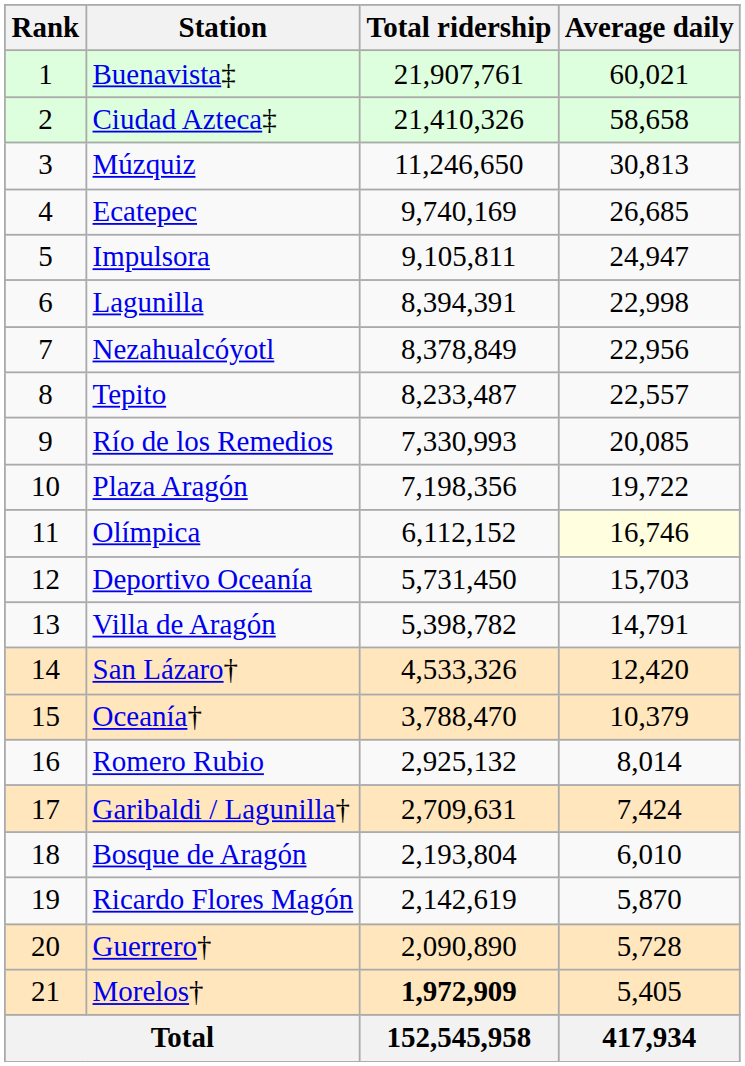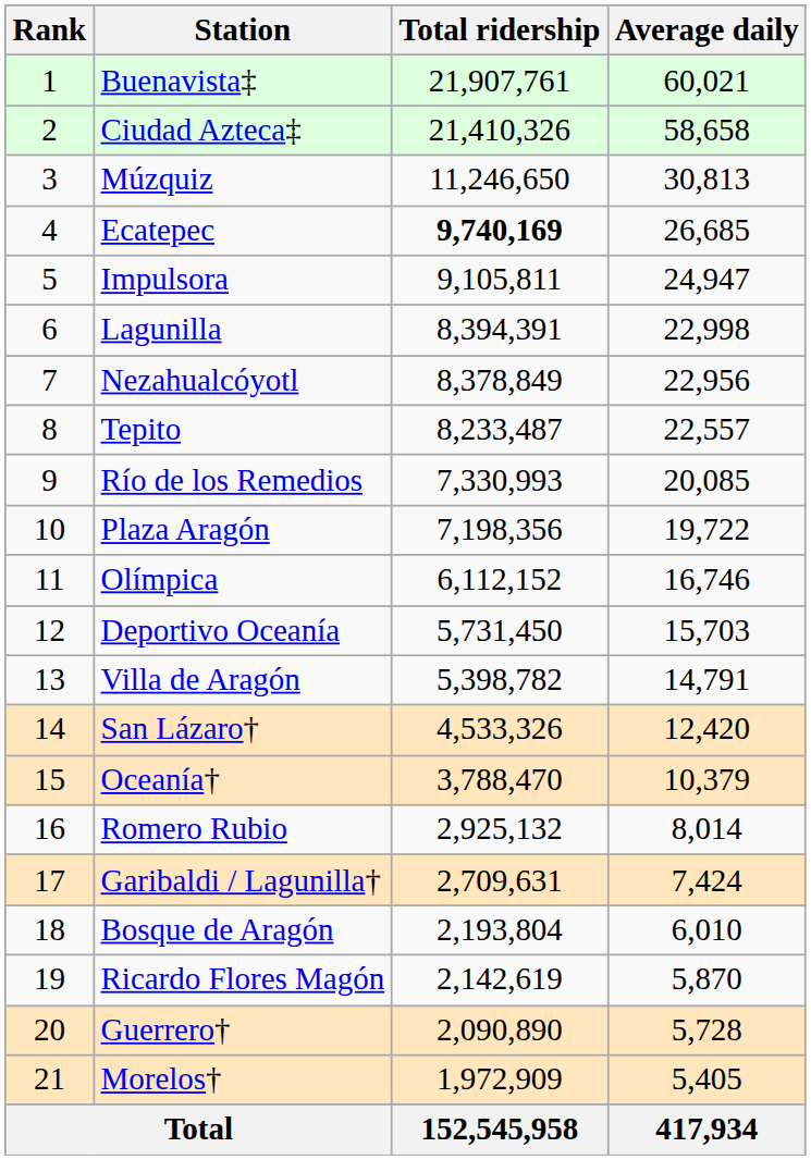Ecatepec | Total ridership: normal -> bold
Olímpica | Average daily: lightyellow background -> no background
Morelos† | Total ridership: bold -> normal
